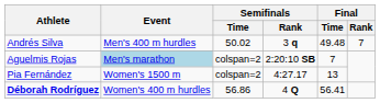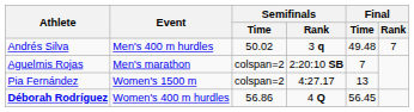Aguelmis Rojas | Event: lightblue background -> no background
Déborah Rodríguez | Final / Time: 56.41 -> 56.45
